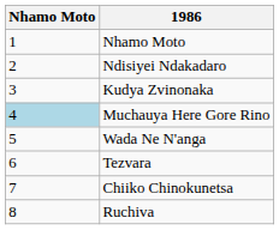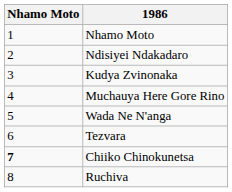Muchauya Here Gore Rino | Nhamo Moto: lightblue background -> no background
Chiiko Chinokunetsa | Nhamo Moto: normal -> bold
